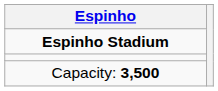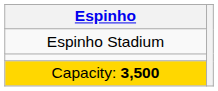Espinho Stadium | Espinho: bold -> normal
Capacity: 3,500 | Espinho: no background -> gold background
